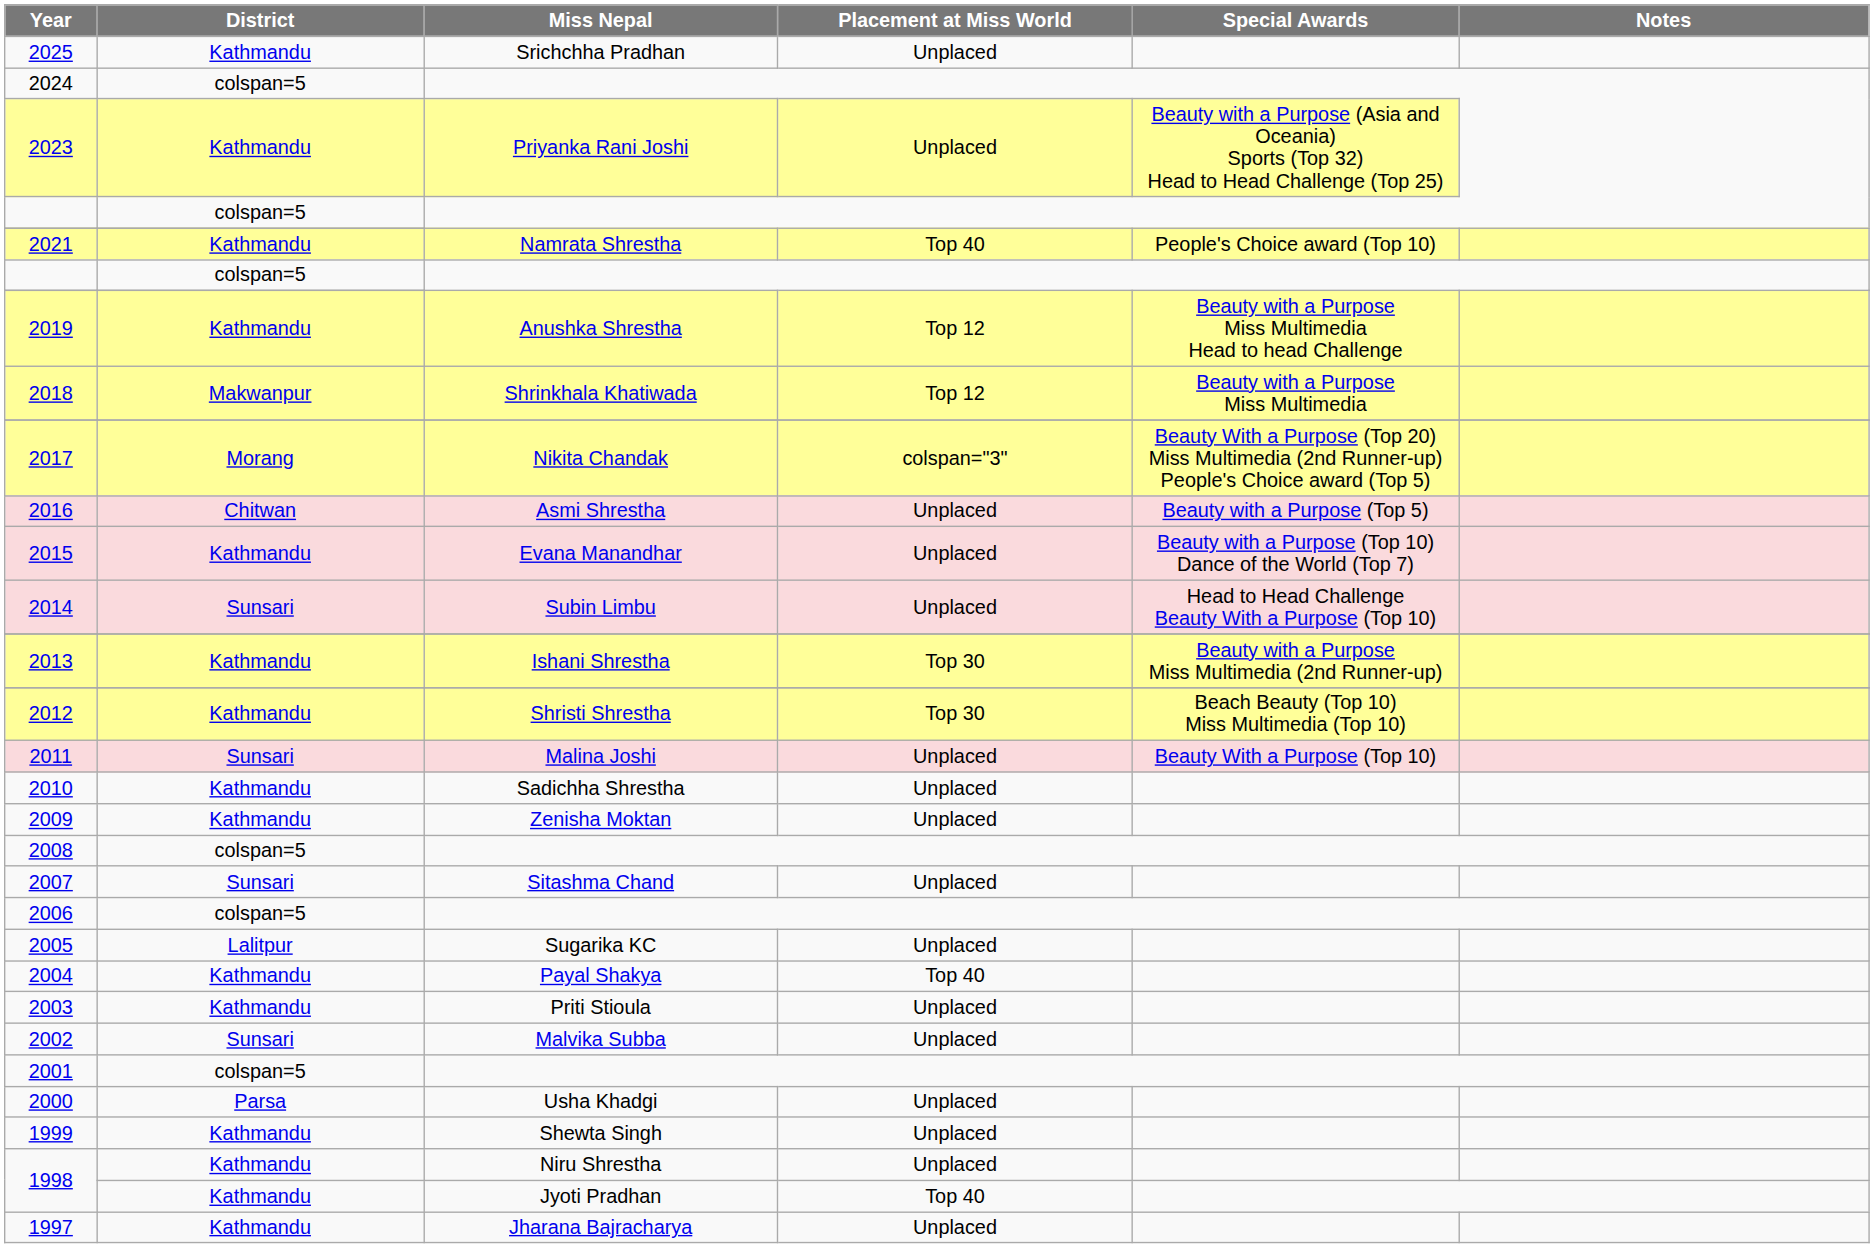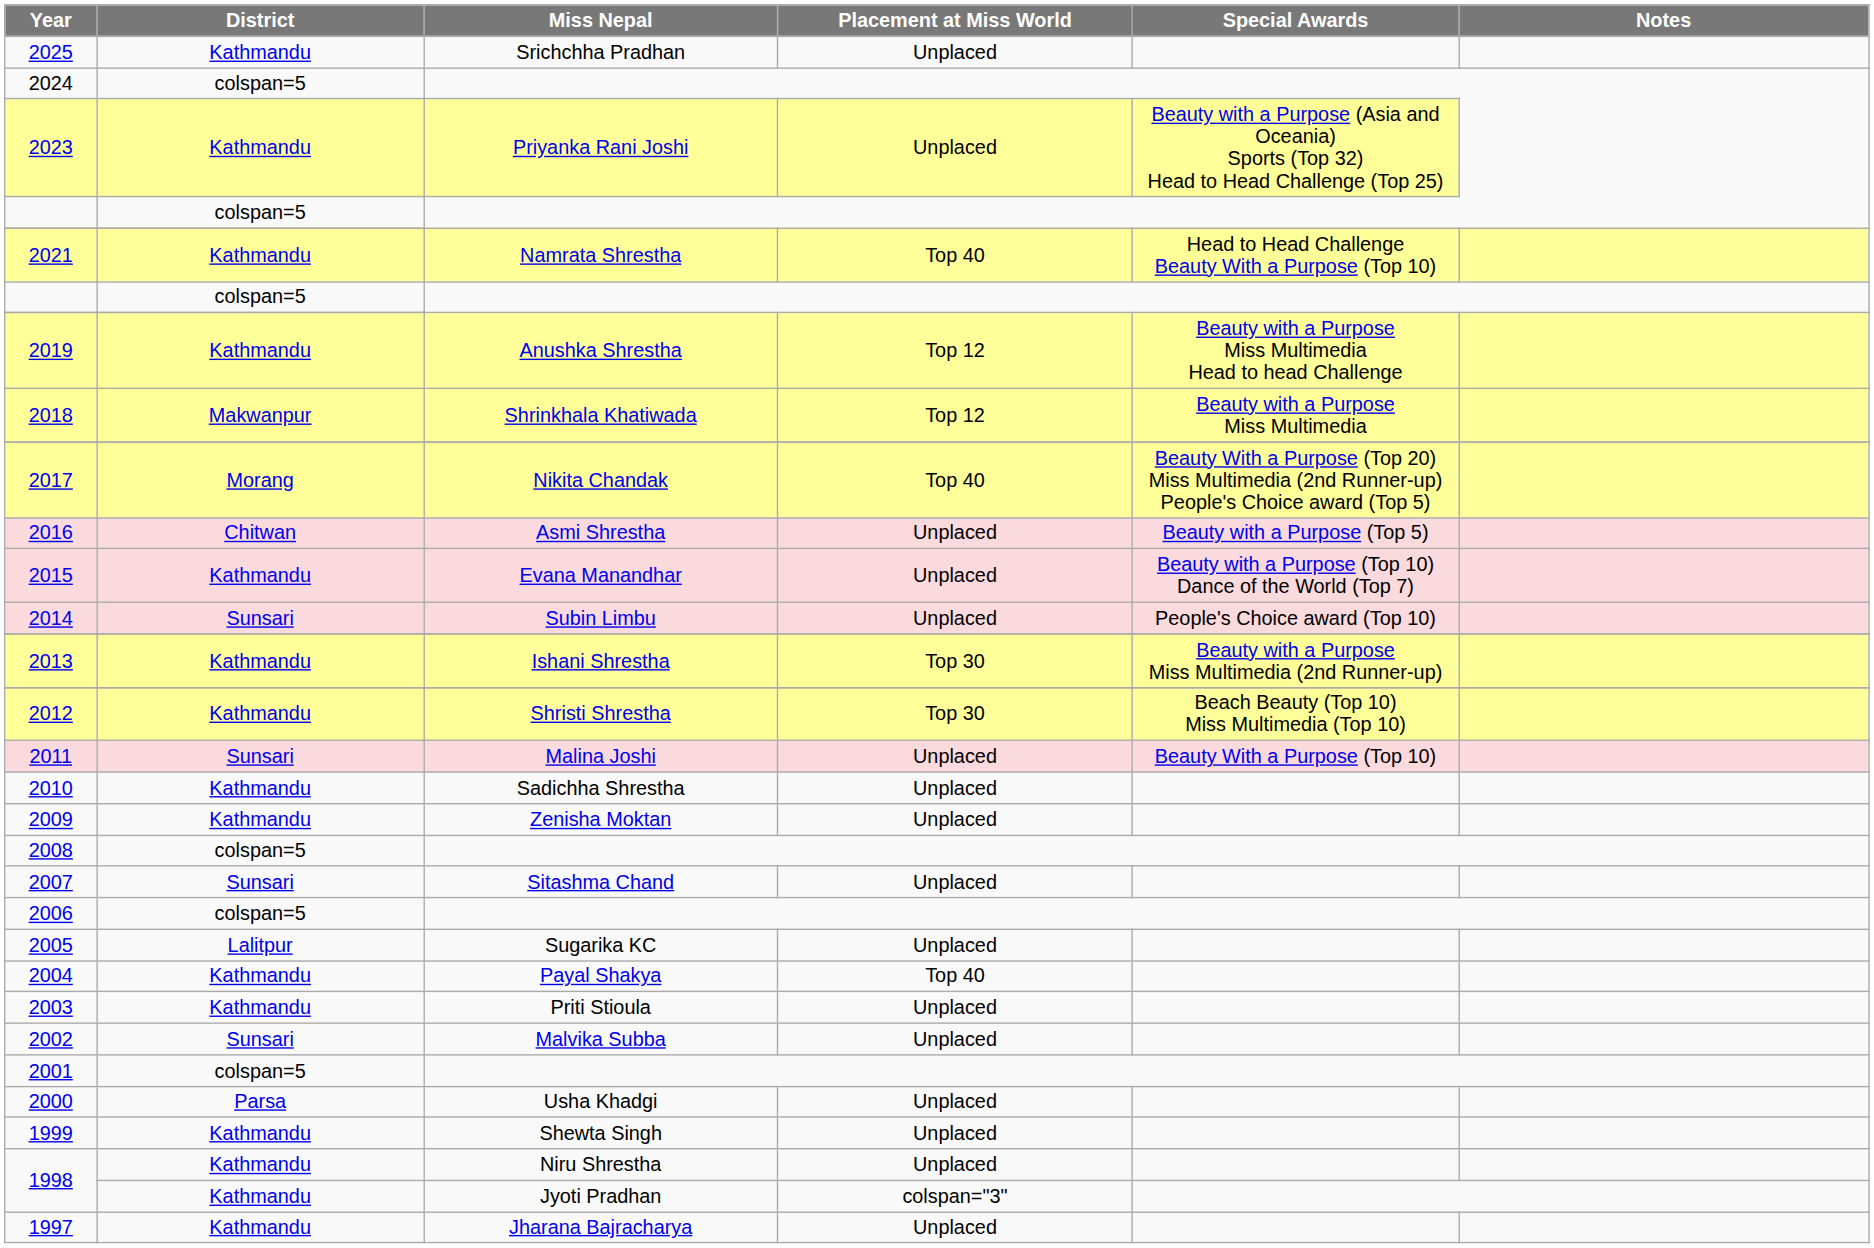2021 | Special Awards: People's Choice award (Top 10) -> Head to Head Challenge Beauty With a Purpose (Top 10)
2017 | Placement at Miss World: colspan="3" -> Top 40
2014 | Special Awards: Head to Head Challenge Beauty With a Purpose (Top 10) -> People's Choice award (Top 10)
1998 / Jyoti Pradhan | Placement at Miss World: Top 40 -> colspan="3"
